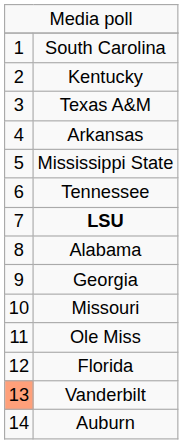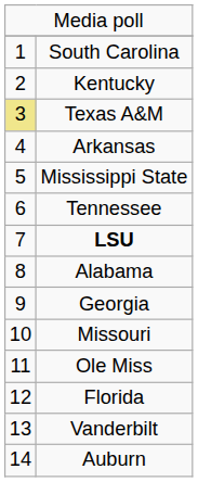Texas A&M | column 1: no background -> khaki background
Vanderbilt | column 1: lightsalmon background -> no background
